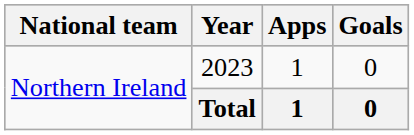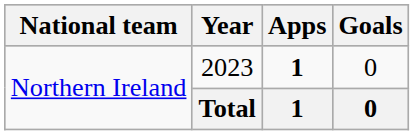Northern Ireland / 2023 | Apps: normal -> bold
